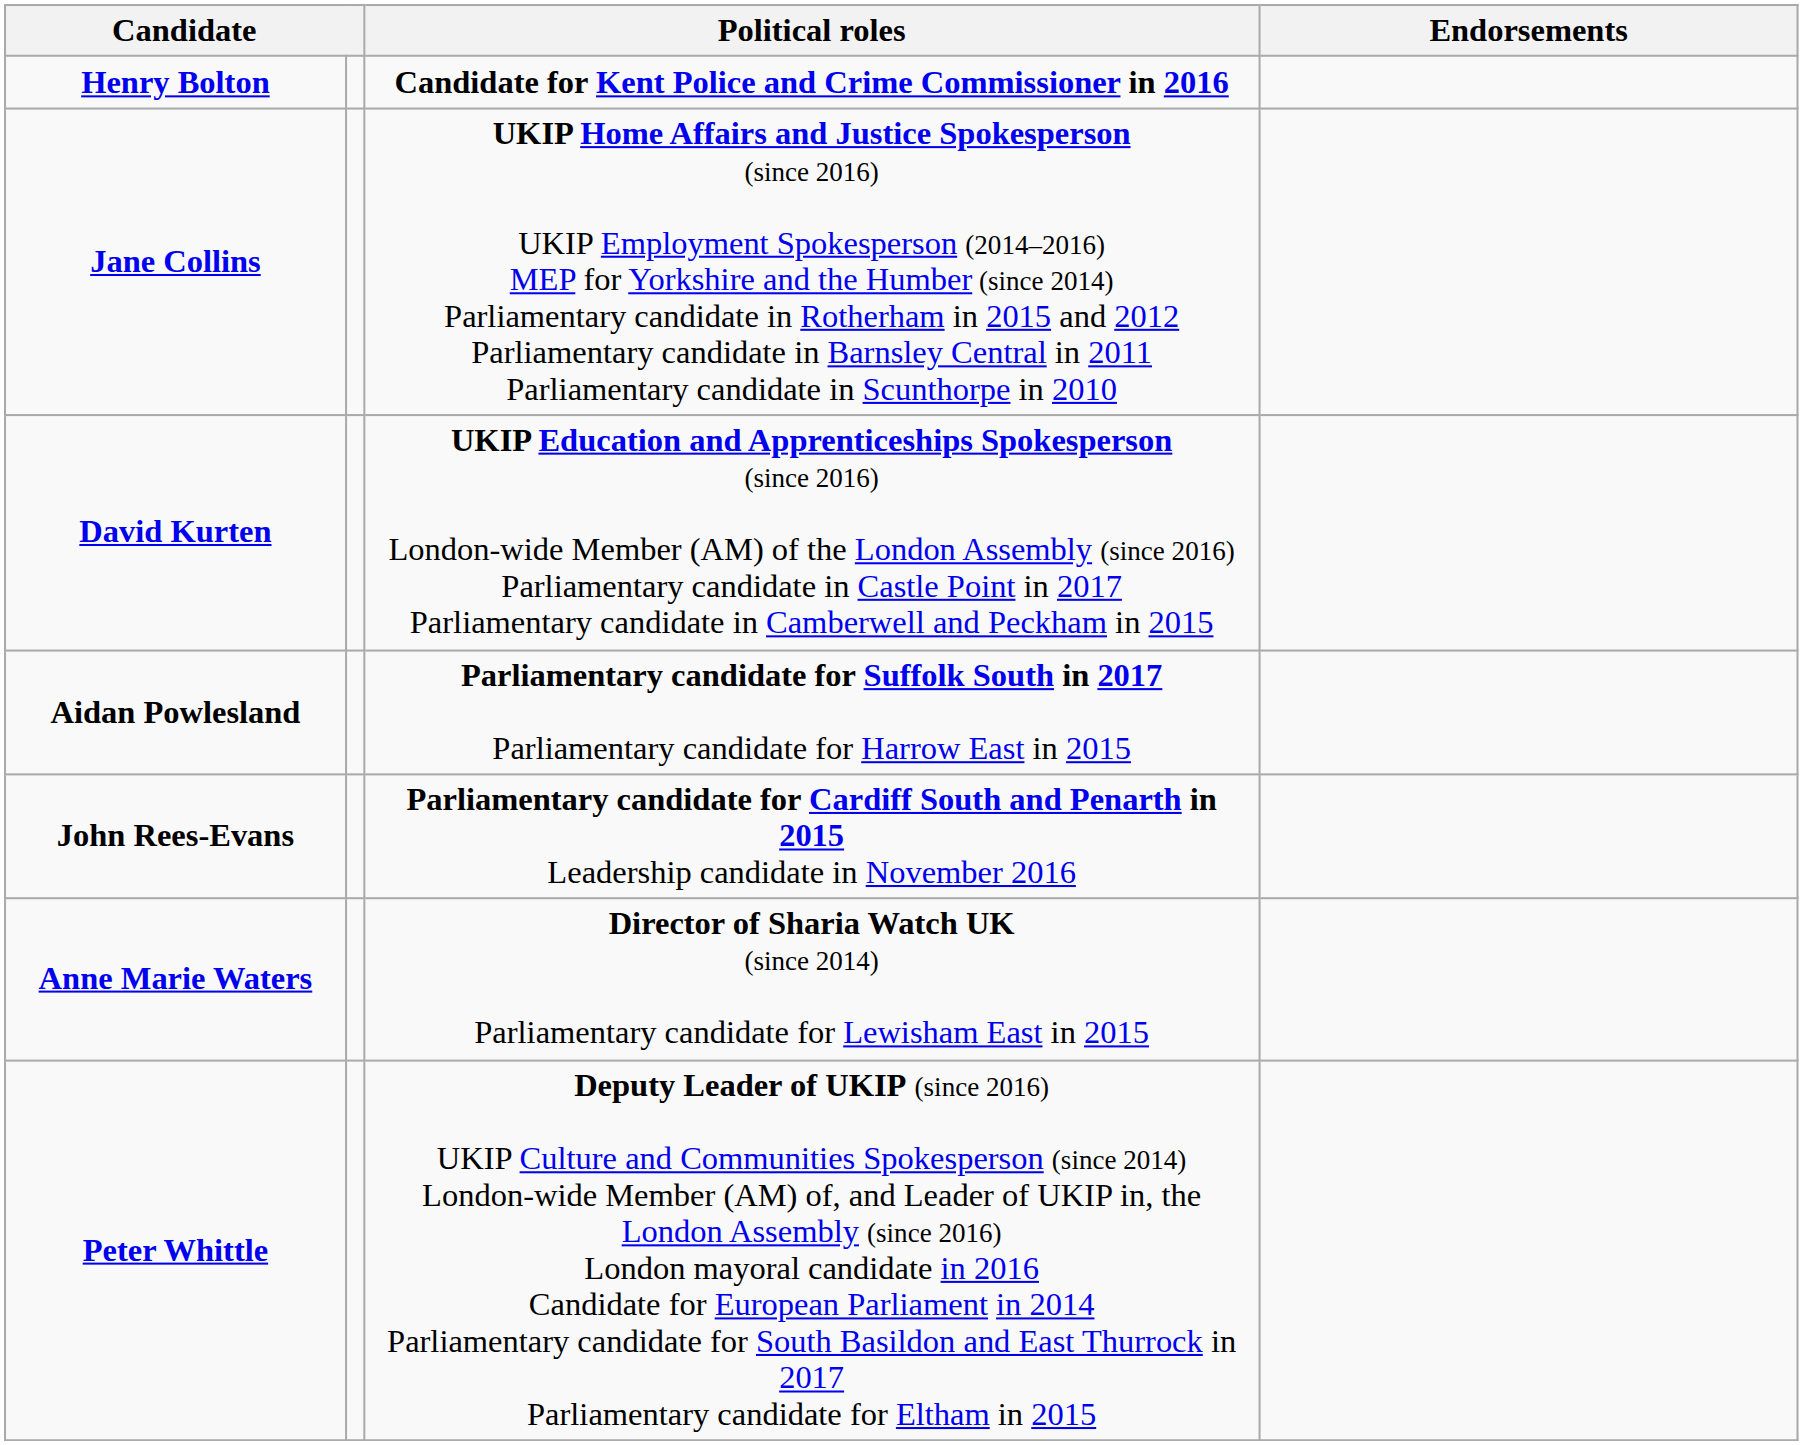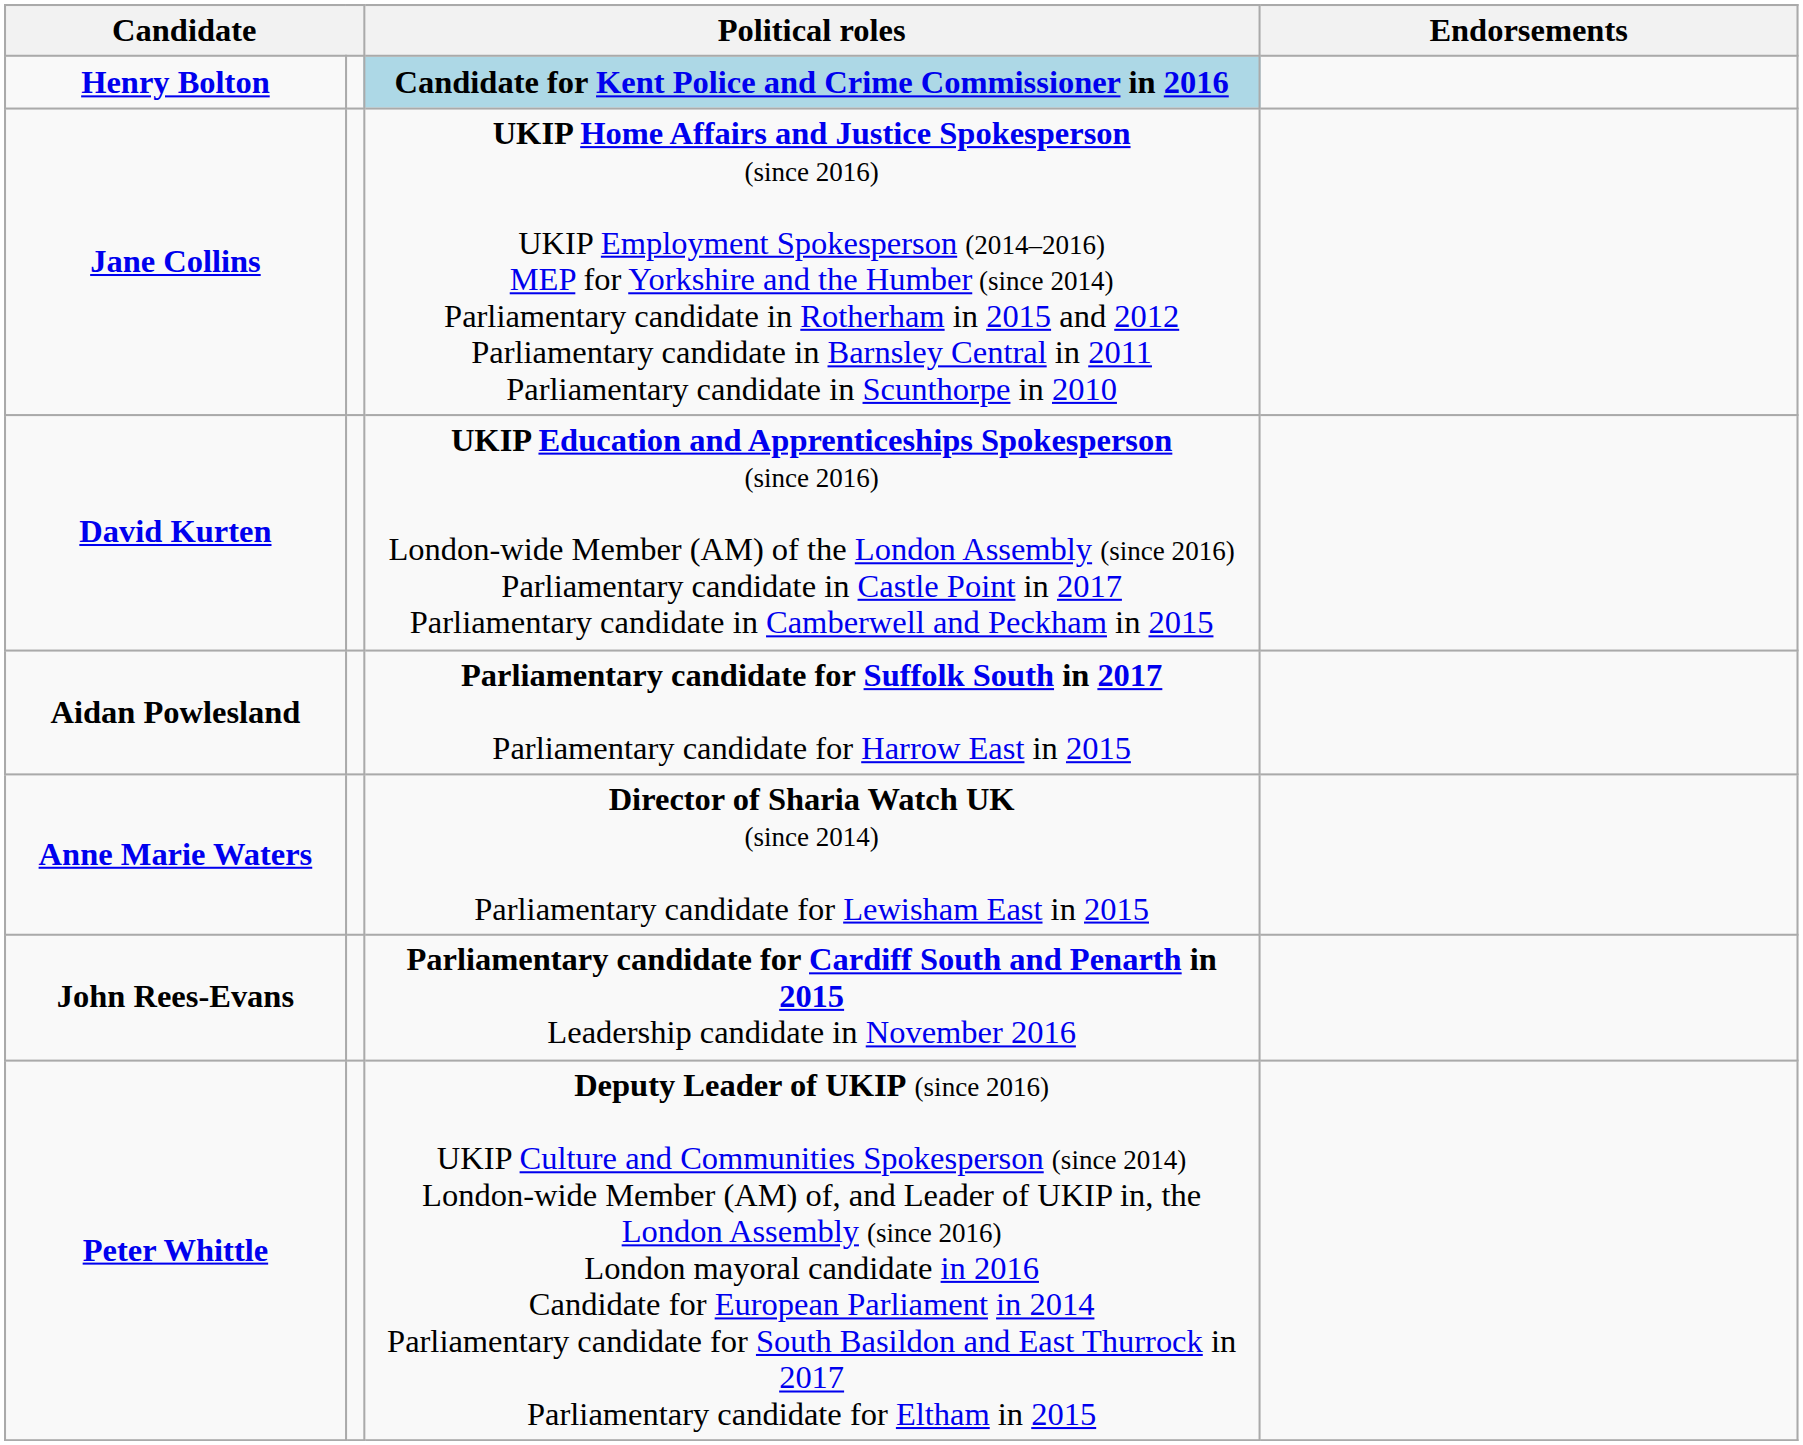Henry Bolton | Political roles: no background -> lightblue background
rows swapped: John Rees-Evans <-> Anne Marie Waters
